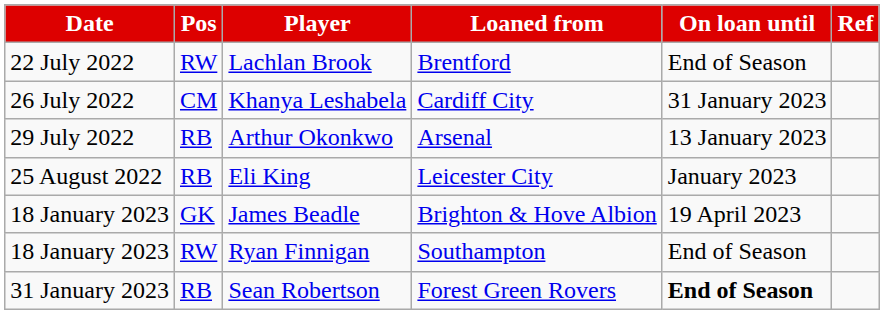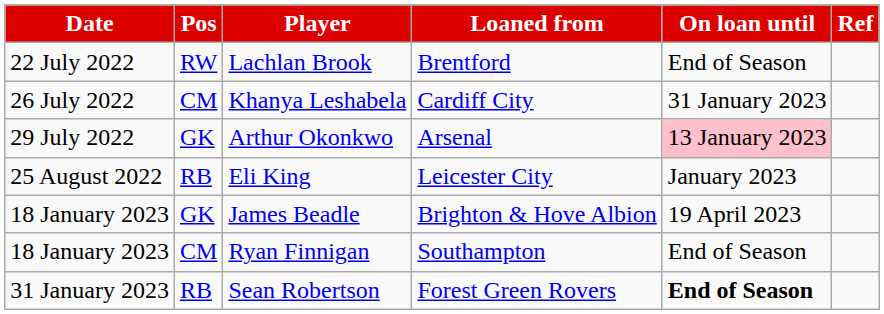Arthur Okonkwo | Pos: RB -> GK
Arthur Okonkwo | On loan until: no background -> pink background
Ryan Finnigan | Pos: RW -> CM
